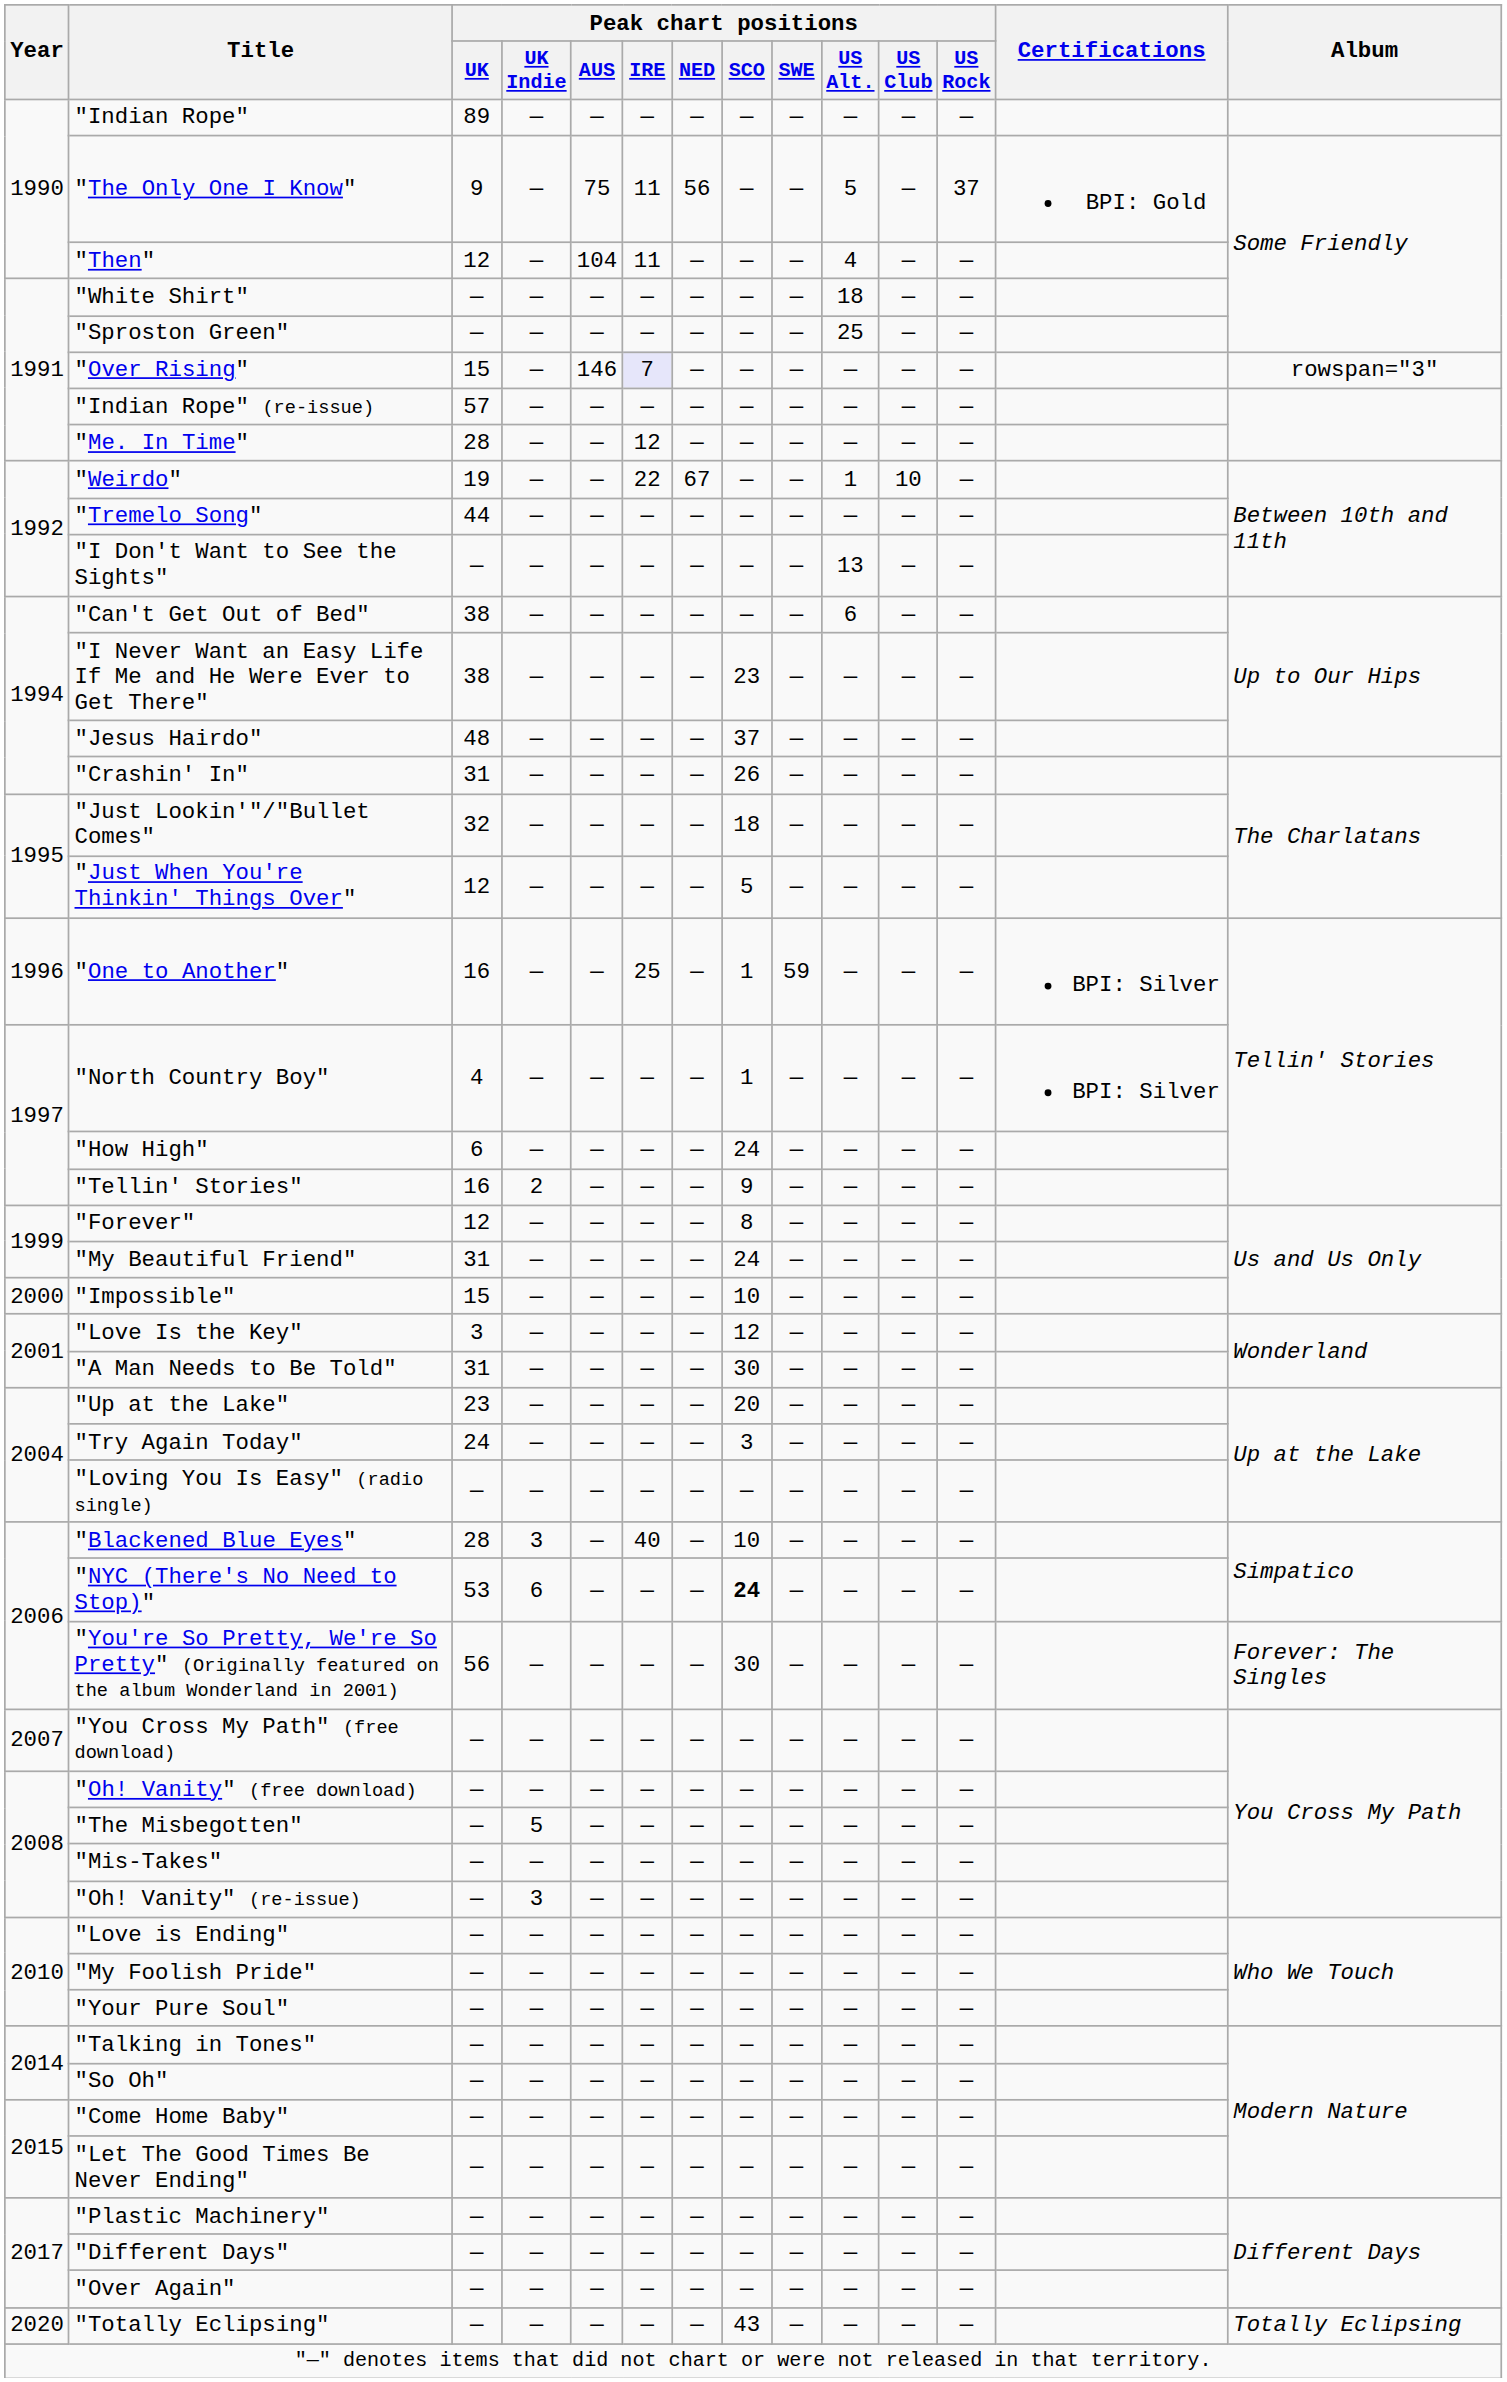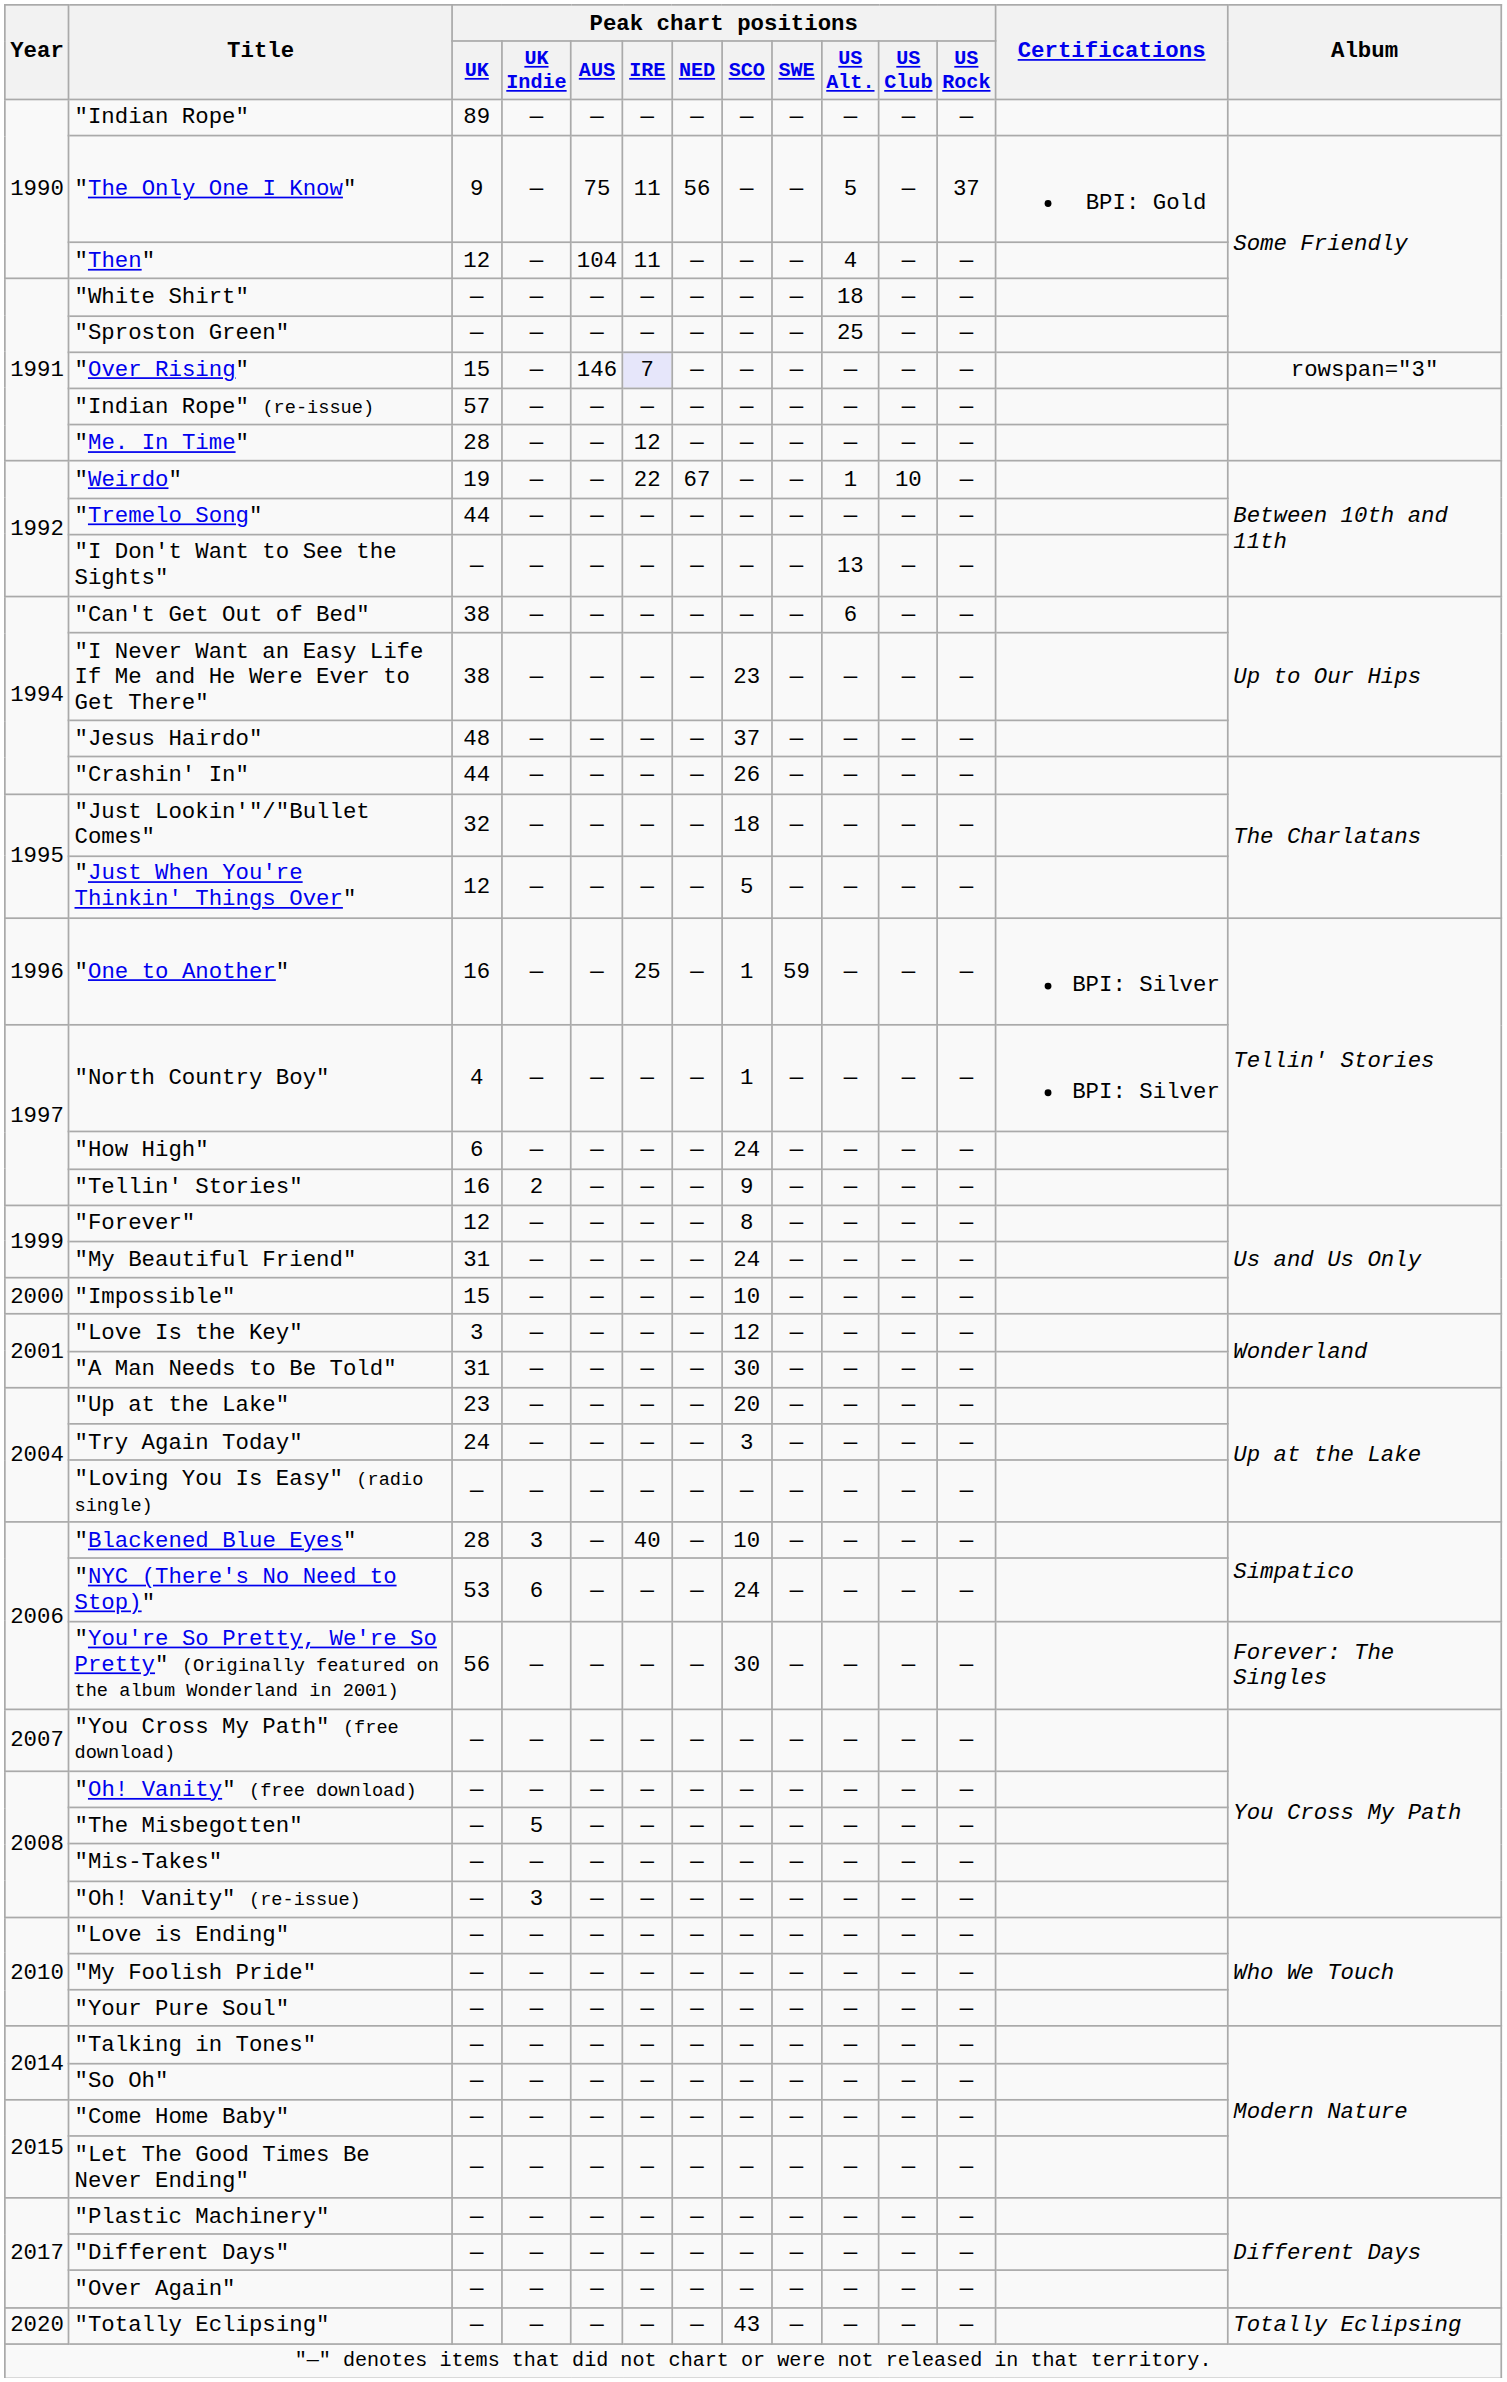"Crashin' In" | Peak chart positions / UK: 31 -> 44
"NYC (There's No Need to Stop)" | Peak chart positions / SCO: bold -> normal
